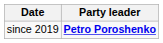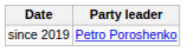since 2019 | Party leader: bold -> normal
